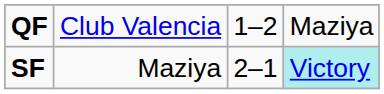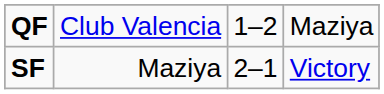SF | column 4: paleturquoise background -> no background
